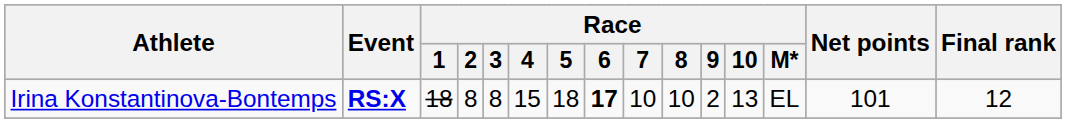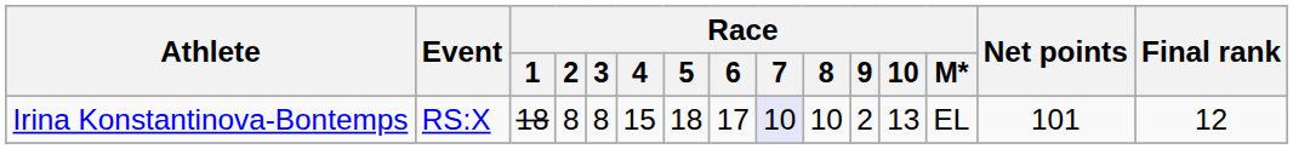Irina Konstantinova-Bontemps | Event: bold -> normal
Irina Konstantinova-Bontemps | Race / 6: bold -> normal
Irina Konstantinova-Bontemps | Race / 7: no background -> lavender background
